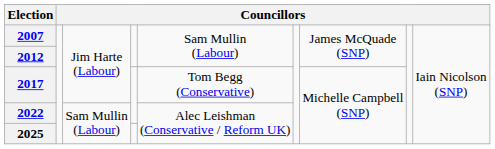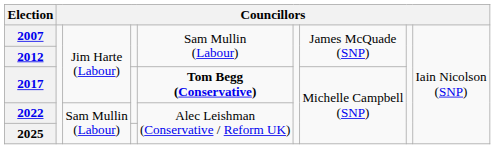2017 | column 5: normal -> bold
